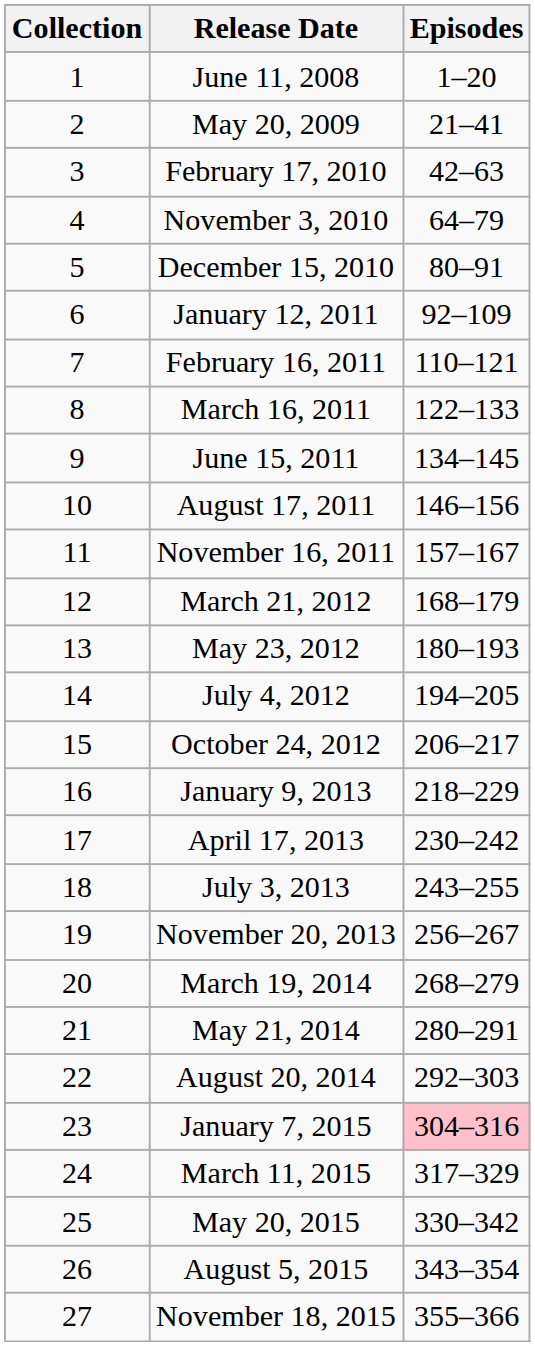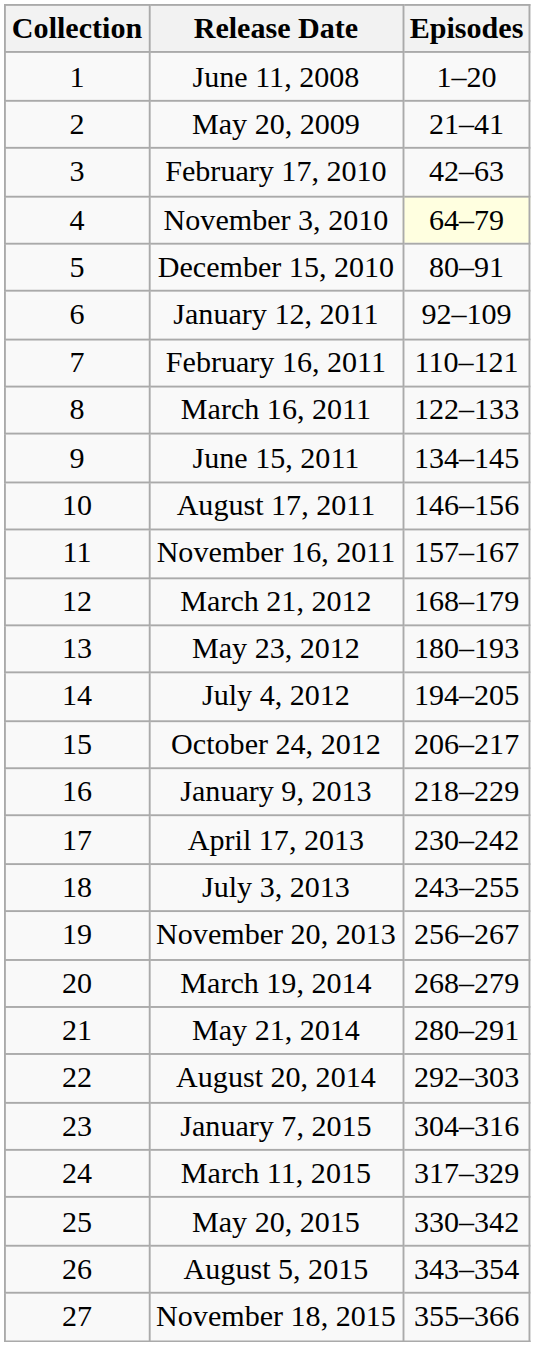November 3, 2010 | Episodes: no background -> lightyellow background
January 7, 2015 | Episodes: pink background -> no background
